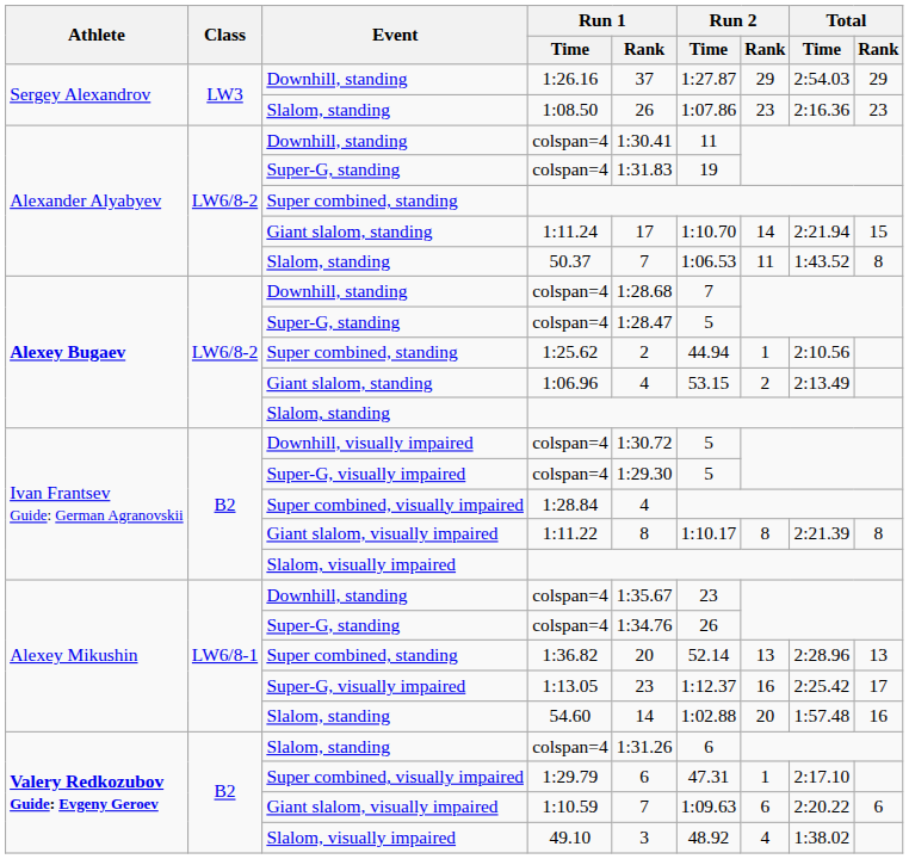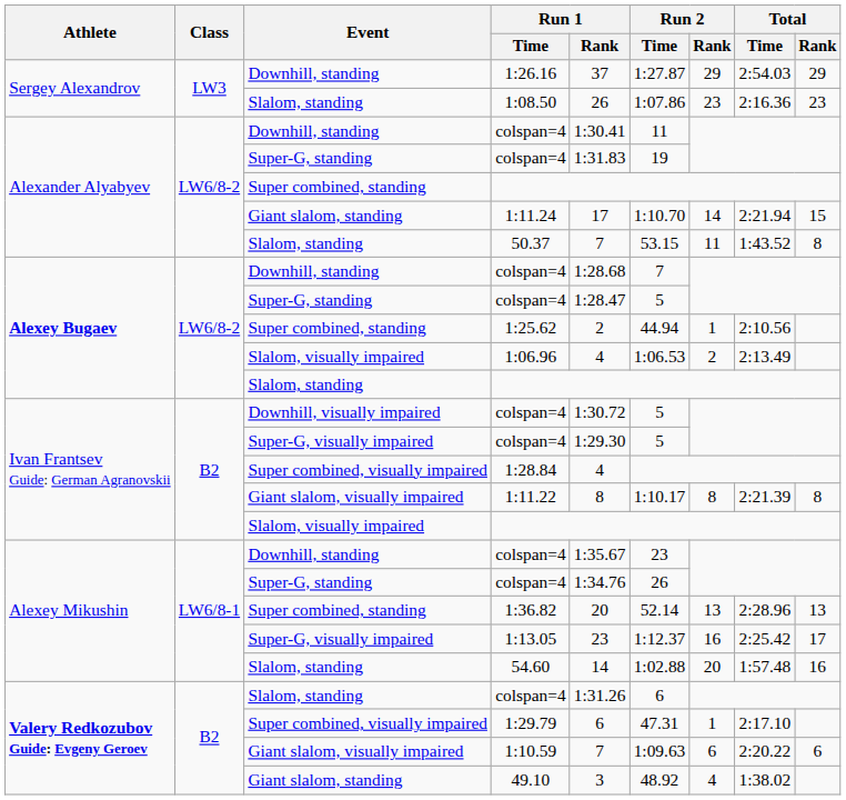50.37 | Run 2 / Time: 1:06.53 -> 53.15
1:06.96 | Event: Giant slalom, standing -> Slalom, visually impaired
1:06.96 | Run 2 / Time: 53.15 -> 1:06.53
49.10 | Event: Slalom, visually impaired -> Giant slalom, standing
